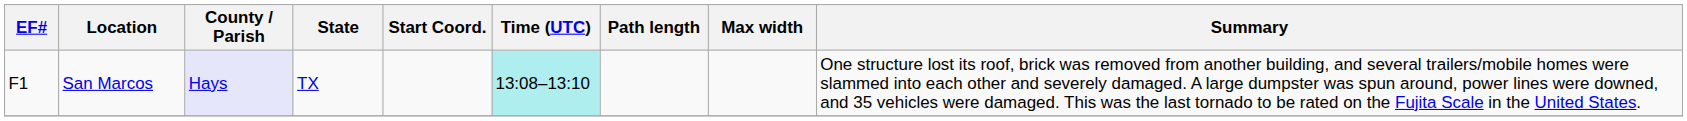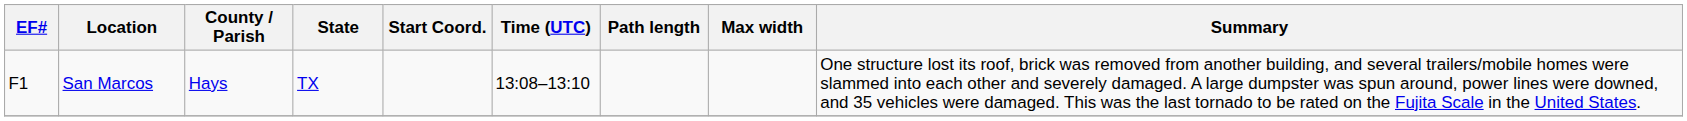San Marcos | County / Parish: lavender background -> no background
San Marcos | Time (UTC): paleturquoise background -> no background
